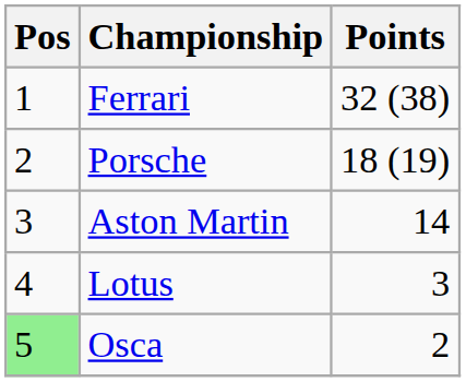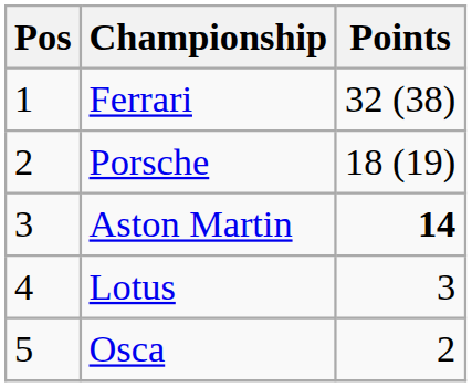Aston Martin | Points: normal -> bold
Osca | Pos: lightgreen background -> no background
